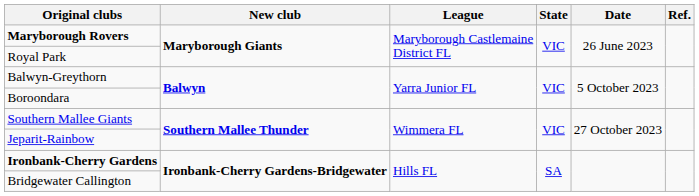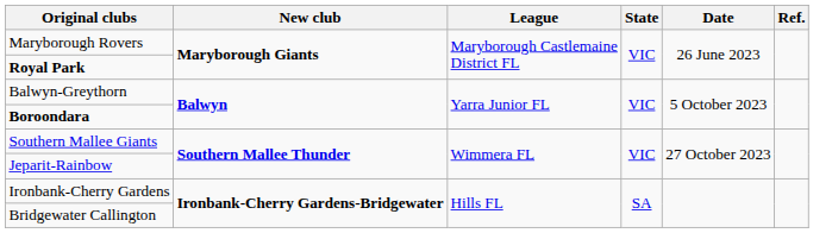Maryborough Rovers | Original clubs: bold -> normal
Royal Park | Original clubs: normal -> bold
Boroondara | Original clubs: normal -> bold
Ironbank-Cherry Gardens | Original clubs: bold -> normal
